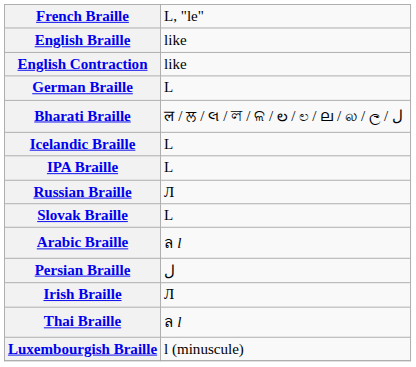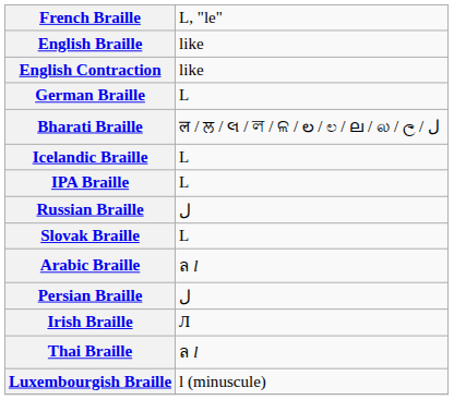Russian Braille | column 2: Л -> ل
